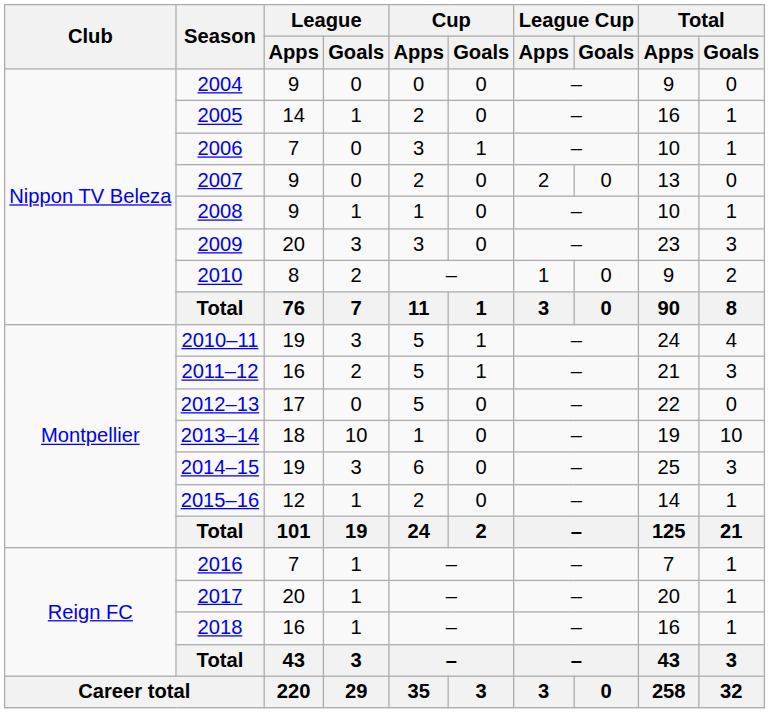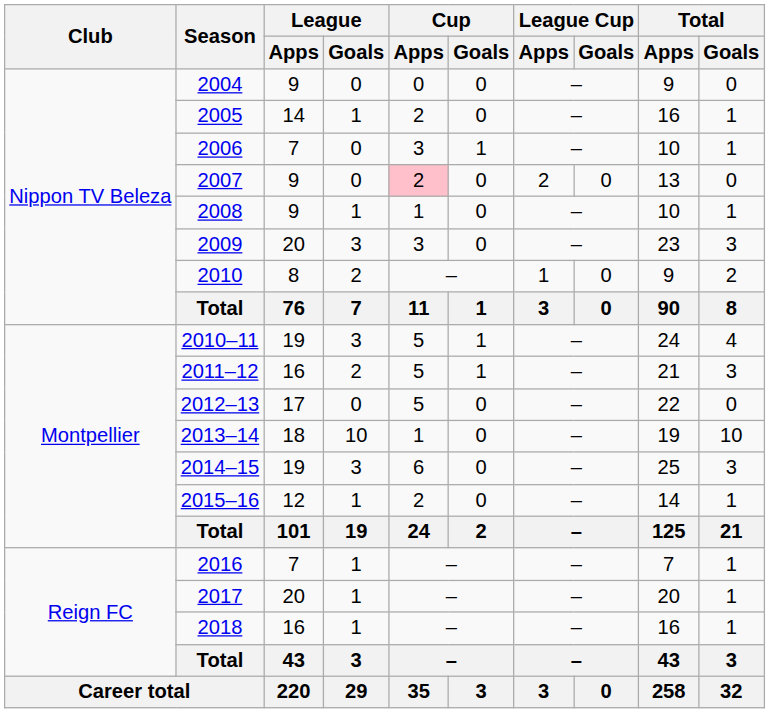2007 | Cup / Apps: no background -> pink background
